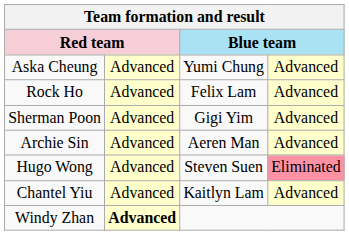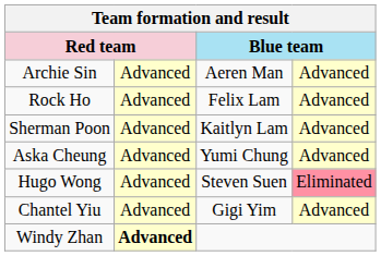rows swapped: Aska Cheung <-> Archie Sin
Sherman Poon | column 3: Gigi Yim -> Kaitlyn Lam
Chantel Yiu | column 3: Kaitlyn Lam -> Gigi Yim
